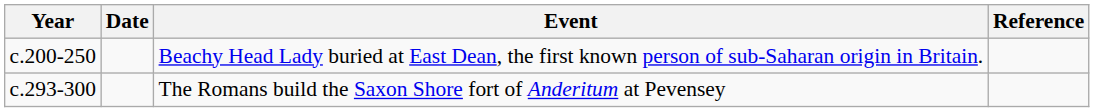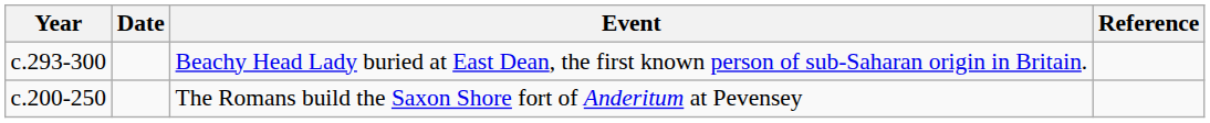row 2 | Year: c.200-250 -> c.293-300
row 3 | Year: c.293-300 -> c.200-250
